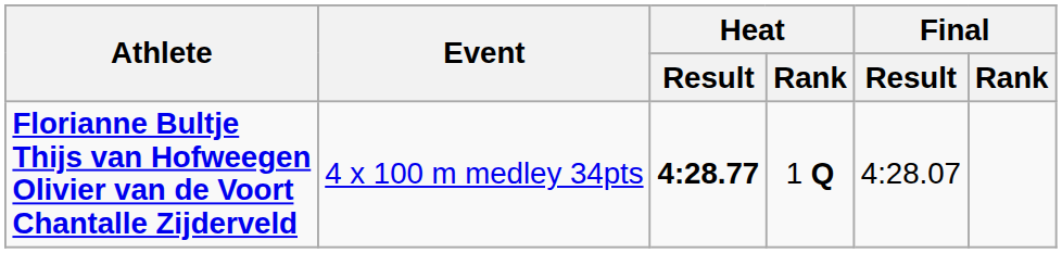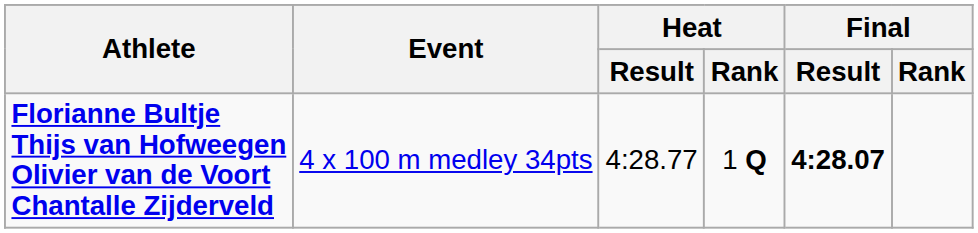row 3 | Heat / Result: bold -> normal
row 3 | Final / Result: normal -> bold
